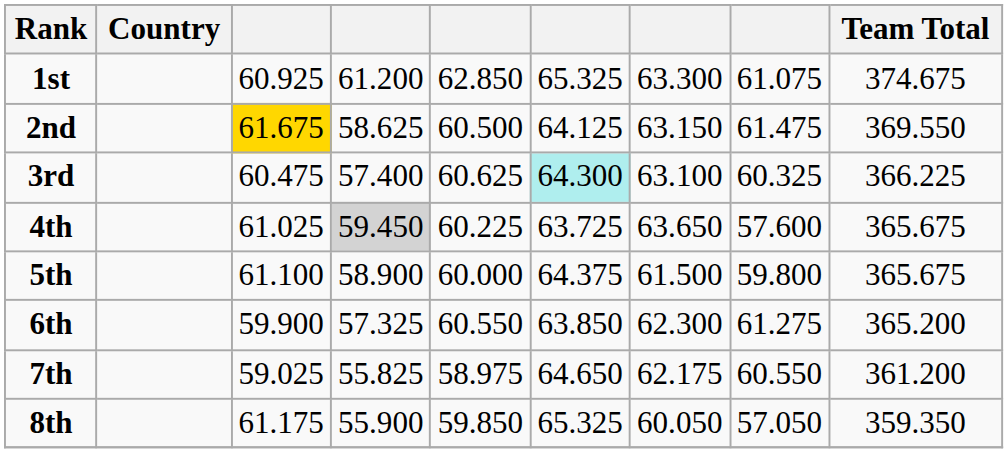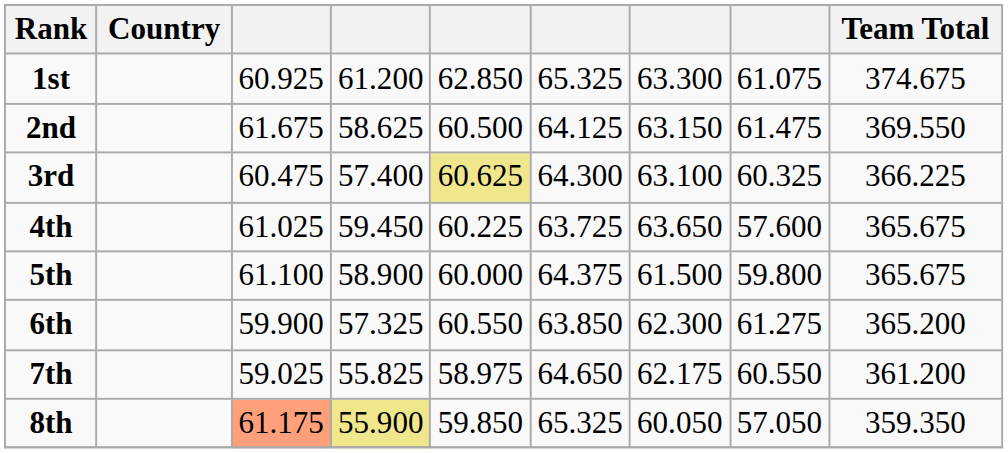2nd | column 3: gold background -> no background
3rd | column 5: no background -> khaki background
3rd | column 6: paleturquoise background -> no background
4th | column 4: lightgrey background -> no background
8th | column 3: no background -> lightsalmon background
8th | column 4: no background -> khaki background
